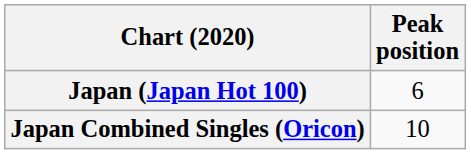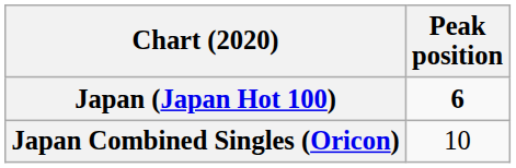Japan (Japan Hot 100) | Peak position: normal -> bold
